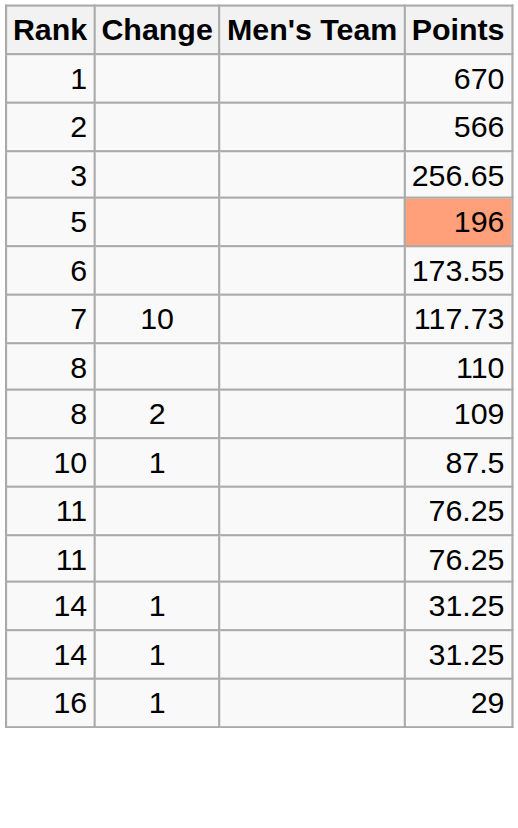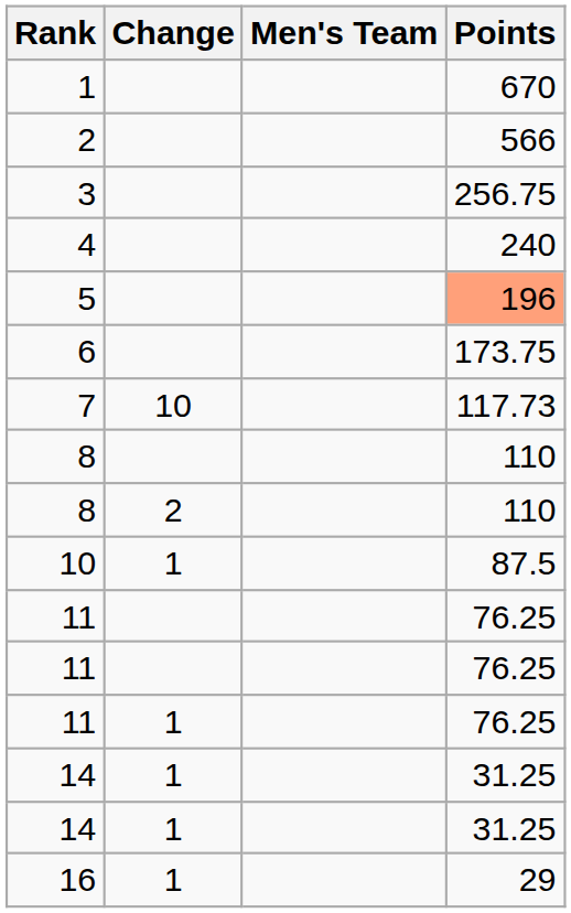3 | Points: 256.65 -> 256.75
+ row: 4 | 240
6 | Points: 173.55 -> 173.75
8 / 2 | Points: 109 -> 110
+ row: 11 | 1 | 76.25
